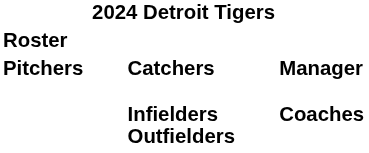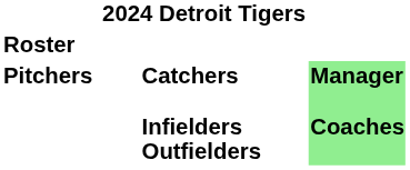Pitchers | column 3: no background -> lightgreen background
